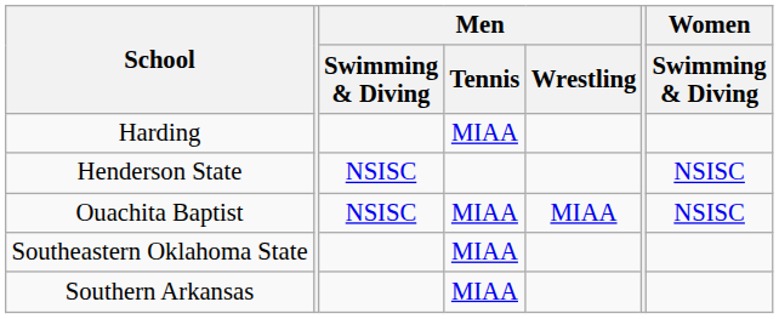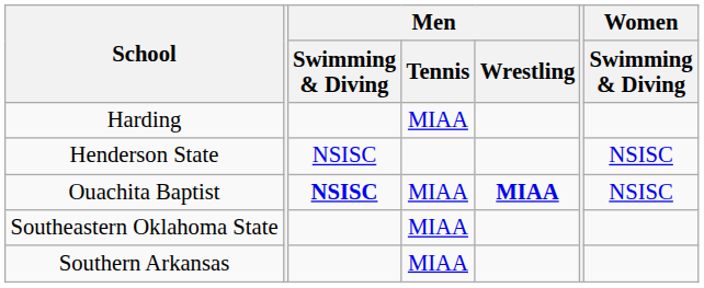Ouachita Baptist | Men / Swimming & Diving: normal -> bold
Ouachita Baptist | Men / Wrestling: normal -> bold
